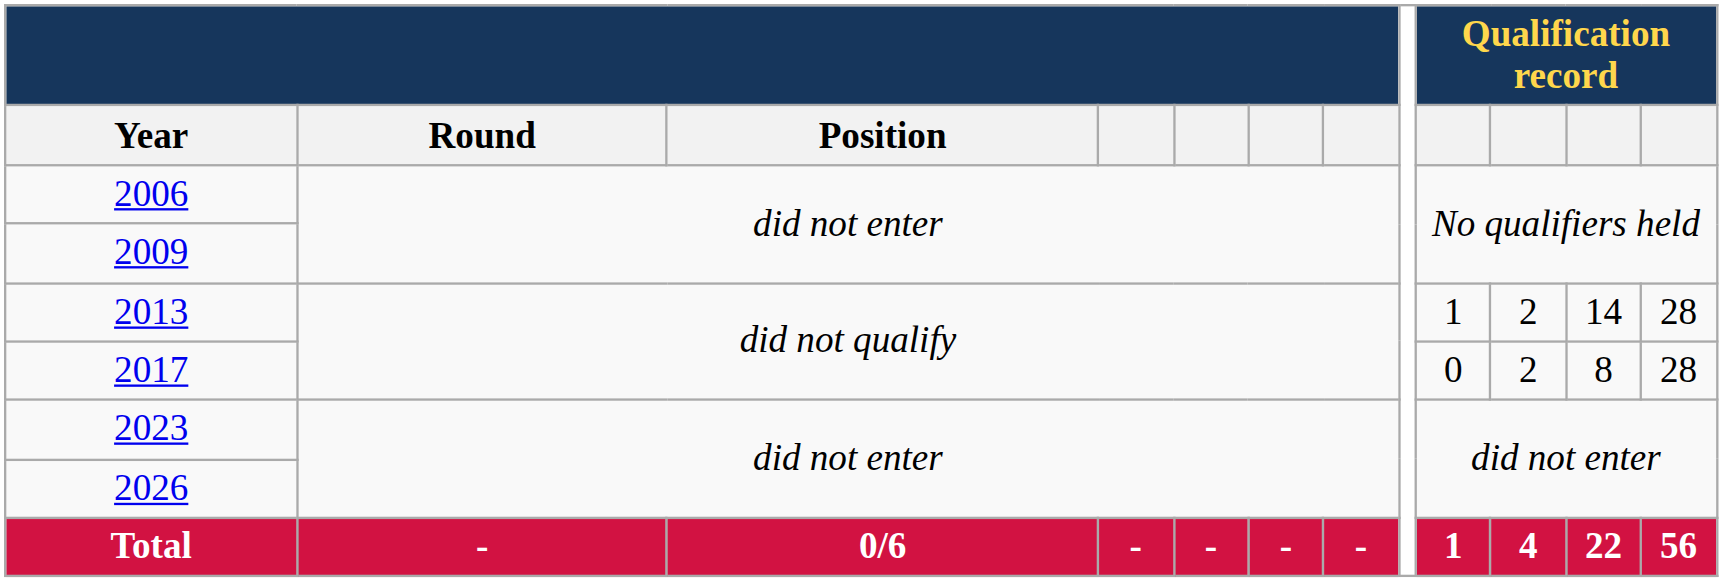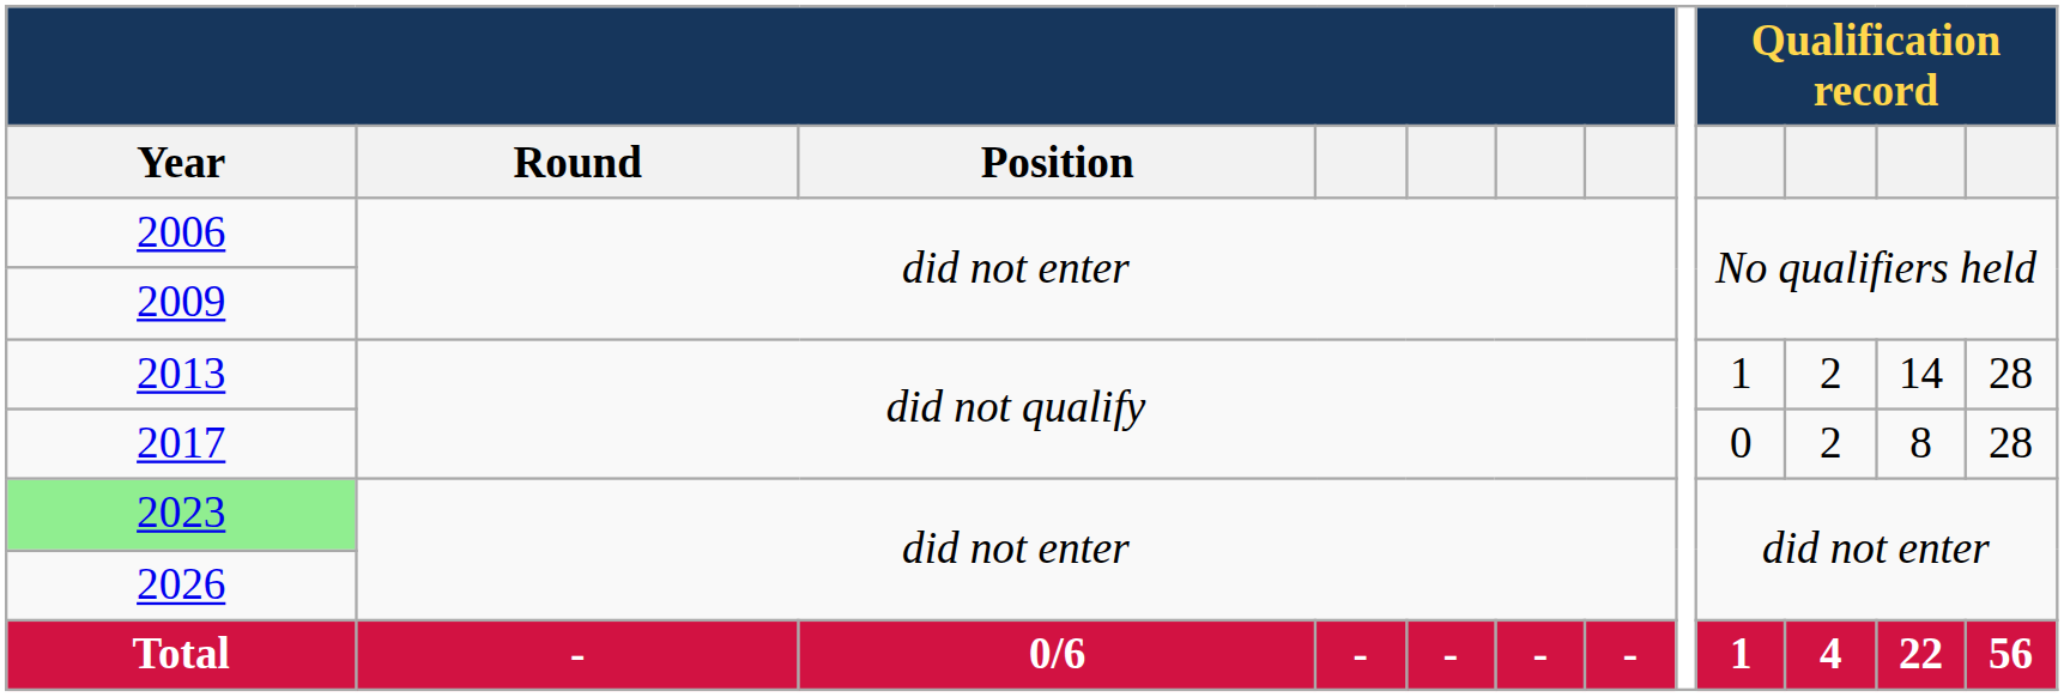2023 | Year: no background -> lightgreen background
